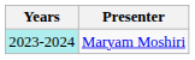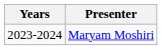Maryam Moshiri | Years: paleturquoise background -> no background
